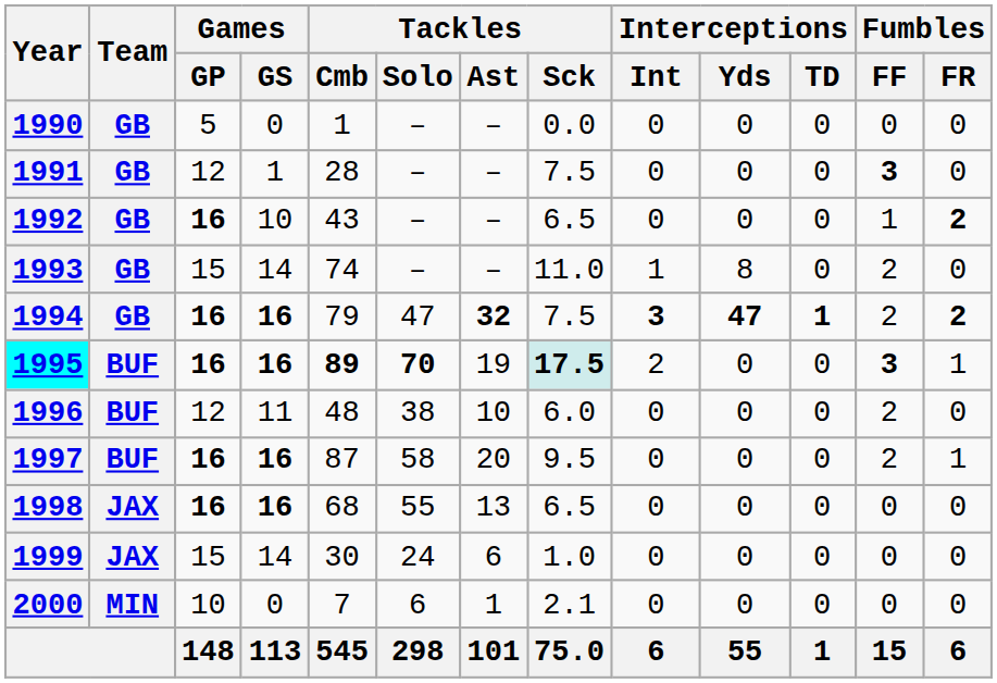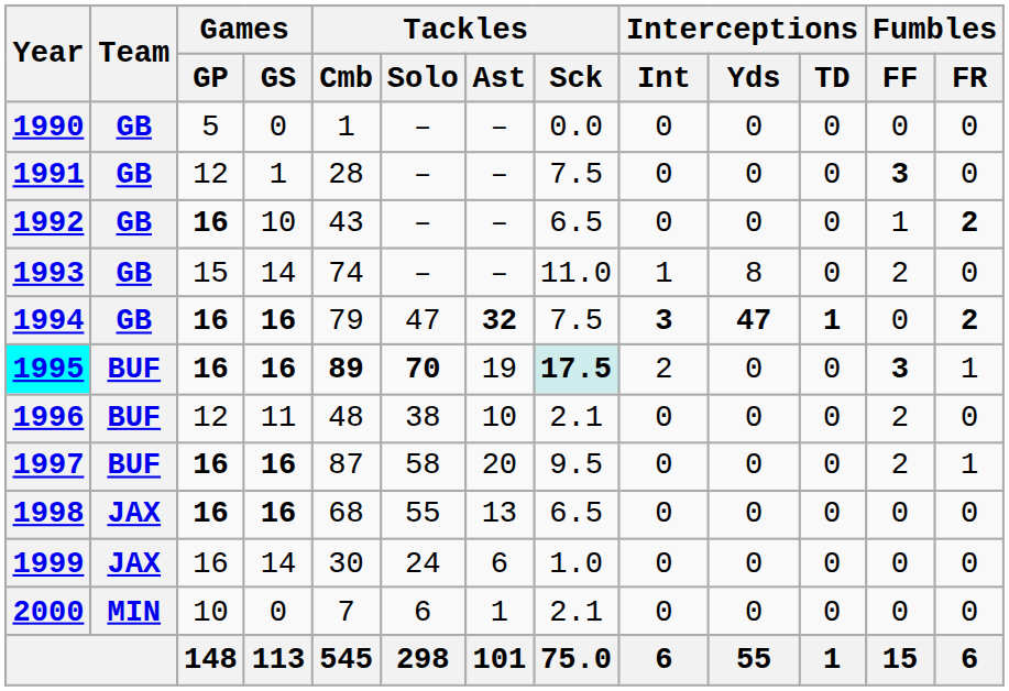1994 | Fumbles / FF: 2 -> 0
1996 | Tackles / Sck: 6.0 -> 2.1
1999 | Games / GP: 15 -> 16
